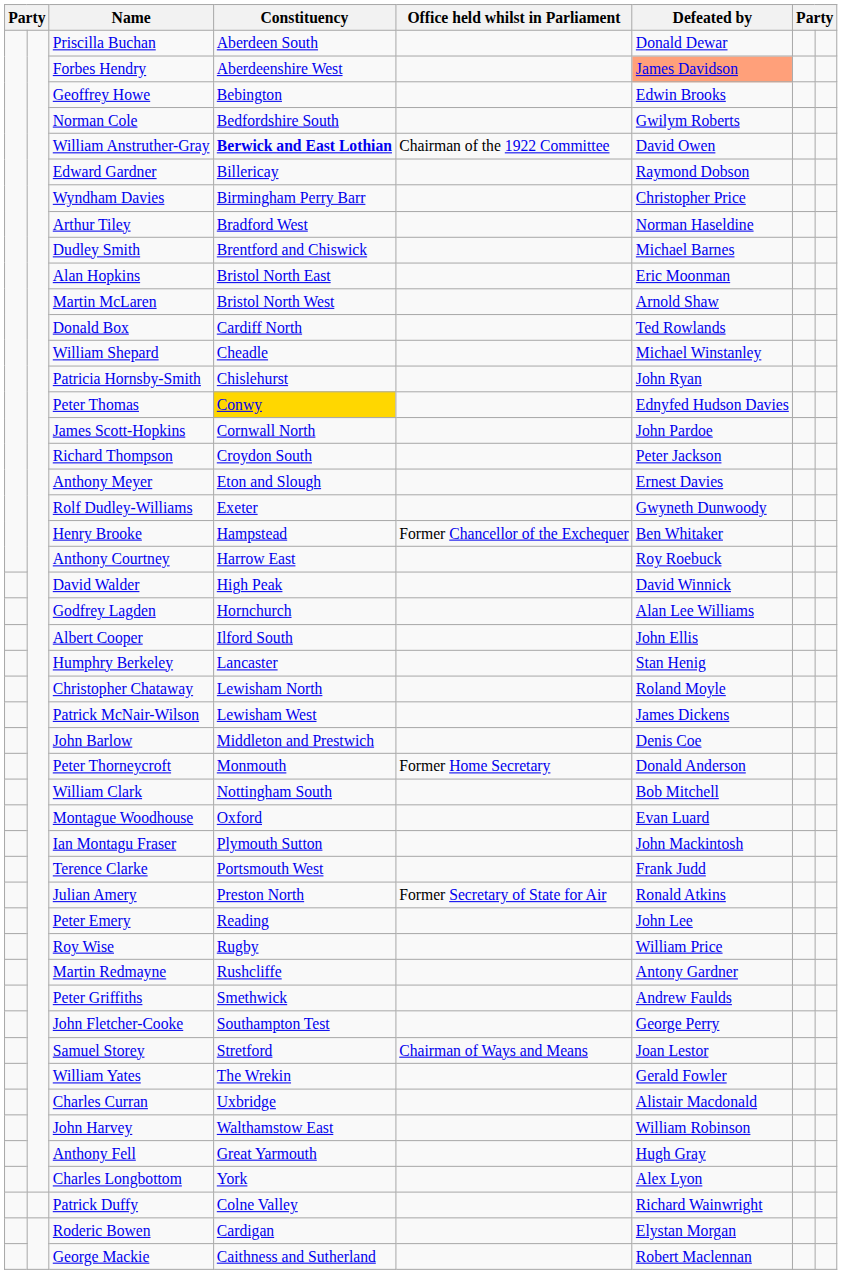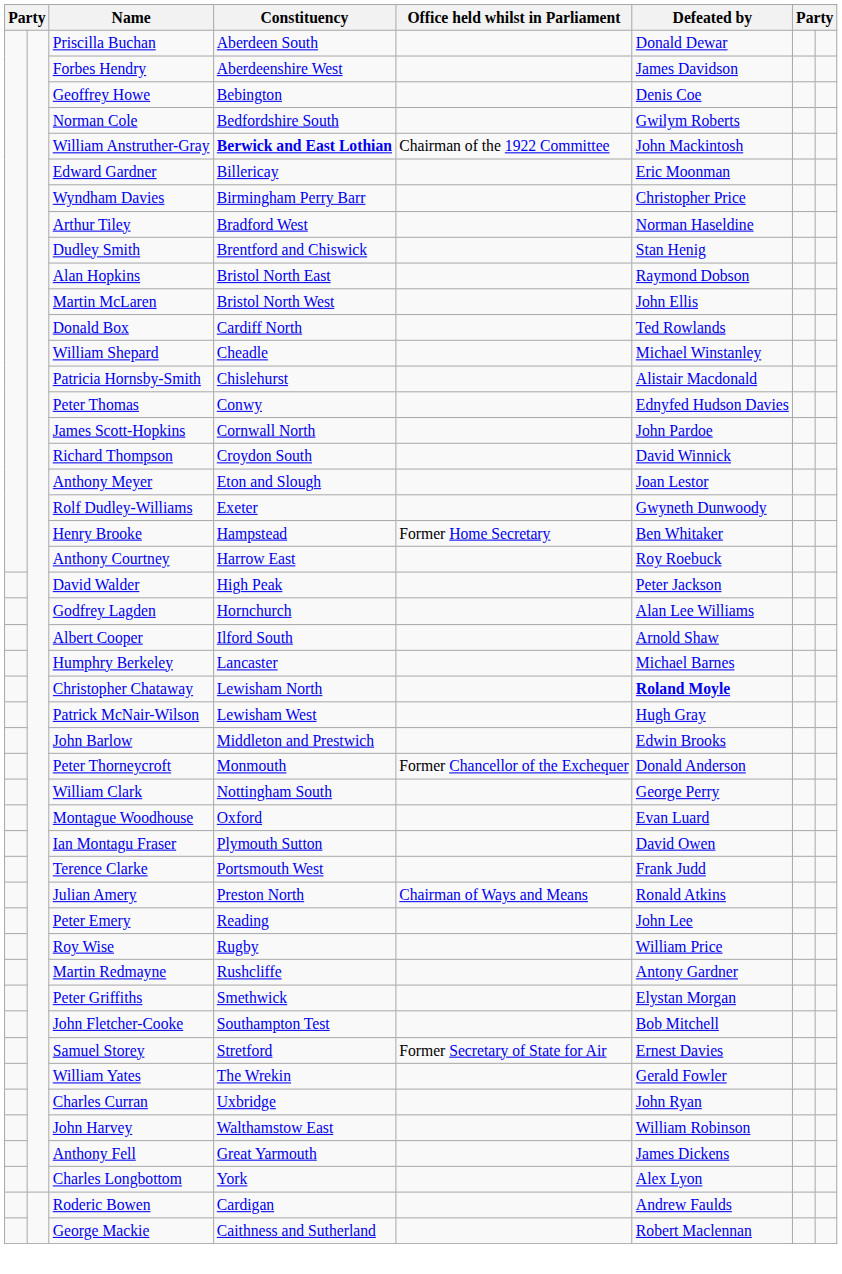Forbes Hendry | Defeated by: lightsalmon background -> no background
Geoffrey Howe | Defeated by: Edwin Brooks -> Denis Coe
William Anstruther-Gray | Defeated by: David Owen -> John Mackintosh
Edward Gardner | Defeated by: Raymond Dobson -> Eric Moonman
Dudley Smith | Defeated by: Michael Barnes -> Stan Henig
Alan Hopkins | Defeated by: Eric Moonman -> Raymond Dobson
Martin McLaren | Defeated by: Arnold Shaw -> John Ellis
Patricia Hornsby-Smith | Defeated by: John Ryan -> Alistair Macdonald
Peter Thomas | Constituency: gold background -> no background
Richard Thompson | Defeated by: Peter Jackson -> David Winnick
Anthony Meyer | Defeated by: Ernest Davies -> Joan Lestor
Henry Brooke | Office held whilst in Parliament: Former Chancellor of the Exchequer -> Former Home Secretary
David Walder | Defeated by: David Winnick -> Peter Jackson
Albert Cooper | Defeated by: John Ellis -> Arnold Shaw
Humphry Berkeley | Defeated by: Stan Henig -> Michael Barnes
Christopher Chataway | Defeated by: normal -> bold
Patrick McNair-Wilson | Defeated by: James Dickens -> Hugh Gray
John Barlow | Defeated by: Denis Coe -> Edwin Brooks
Peter Thorneycroft | Office held whilst in Parliament: Former Home Secretary -> Former Chancellor of the Exchequer
William Clark | Defeated by: Bob Mitchell -> George Perry
Ian Montagu Fraser | Defeated by: John Mackintosh -> David Owen
Julian Amery | Office held whilst in Parliament: Former Secretary of State for Air -> Chairman of Ways and Means
Peter Griffiths | Defeated by: Andrew Faulds -> Elystan Morgan
John Fletcher-Cooke | Defeated by: George Perry -> Bob Mitchell
Samuel Storey | Office held whilst in Parliament: Chairman of Ways and Means -> Former Secretary of State for Air
Samuel Storey | Defeated by: Joan Lestor -> Ernest Davies
Charles Curran | Defeated by: Alistair Macdonald -> John Ryan
Anthony Fell | Defeated by: Hugh Gray -> James Dickens
- row: Patrick Duffy | Colne Valley | Richard Wainwright
Roderic Bowen | Defeated by: Elystan Morgan -> Andrew Faulds
